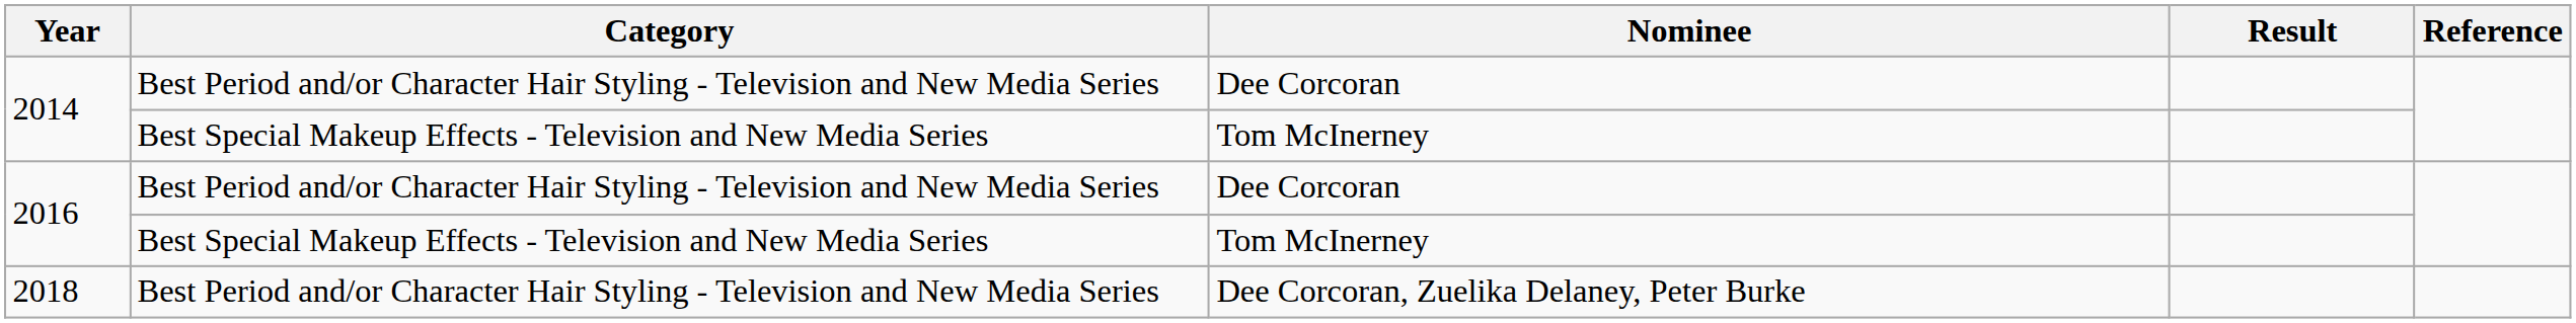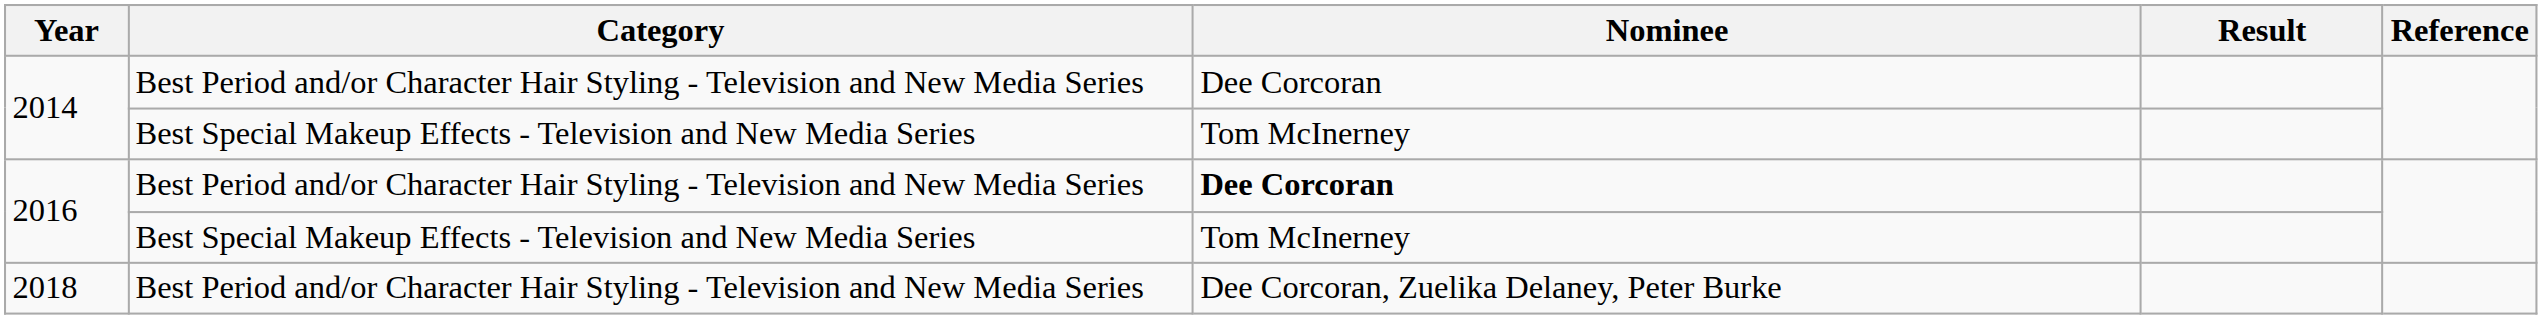2016 / Dee Corcoran | Nominee: normal -> bold
